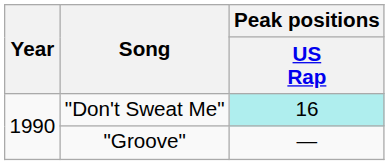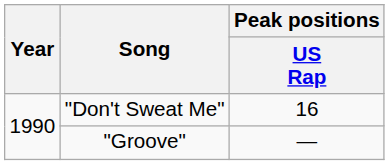"Don't Sweat Me" | Peak positions / US Rap: paleturquoise background -> no background
